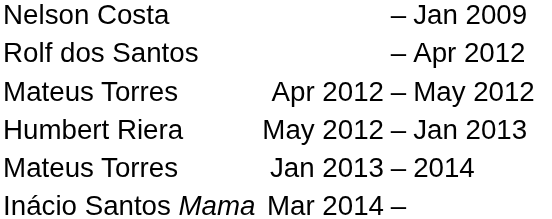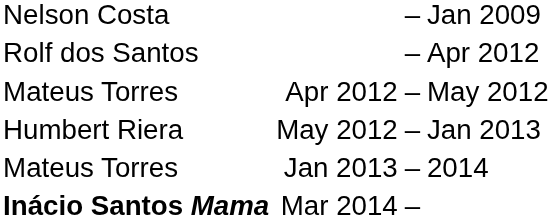Mar 2014 | column 1: normal -> bold
